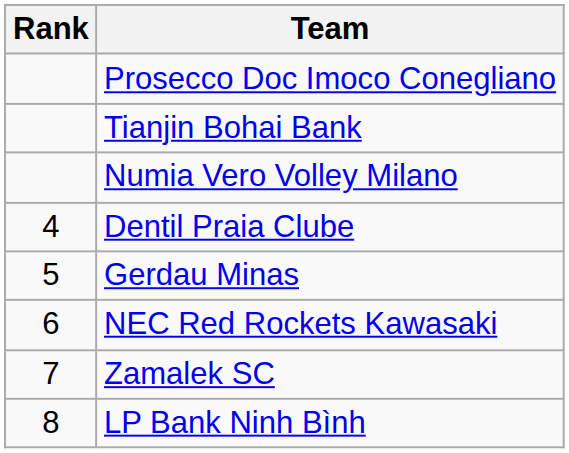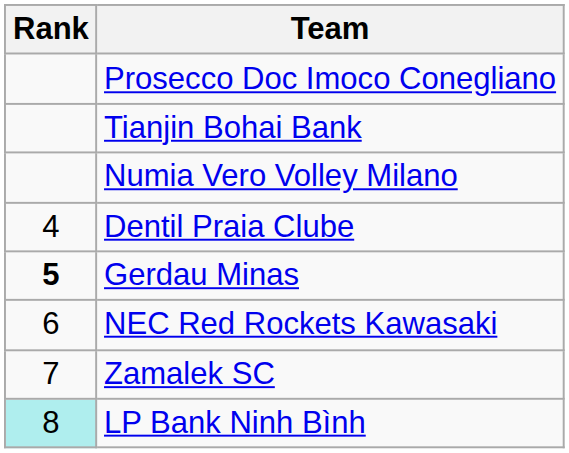Gerdau Minas | Rank: normal -> bold
LP Bank Ninh Bình | Rank: no background -> paleturquoise background
